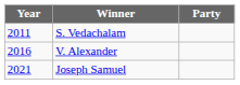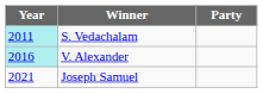S. Vedachalam | Year: no background -> paleturquoise background
V. Alexander | Year: no background -> paleturquoise background
